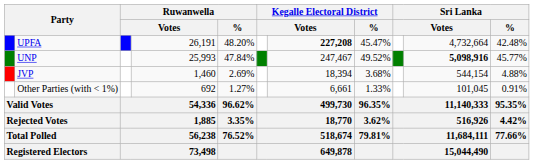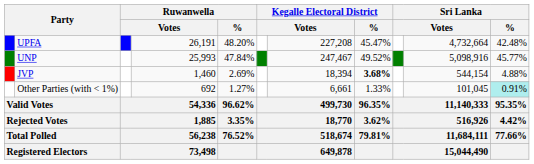UPFA | column 7: bold -> normal
UNP | column 10: bold -> normal
JVP | Kegalle Electoral District / %: normal -> bold
Other Parties (with < 1%) | Sri Lanka / %: no background -> paleturquoise background
